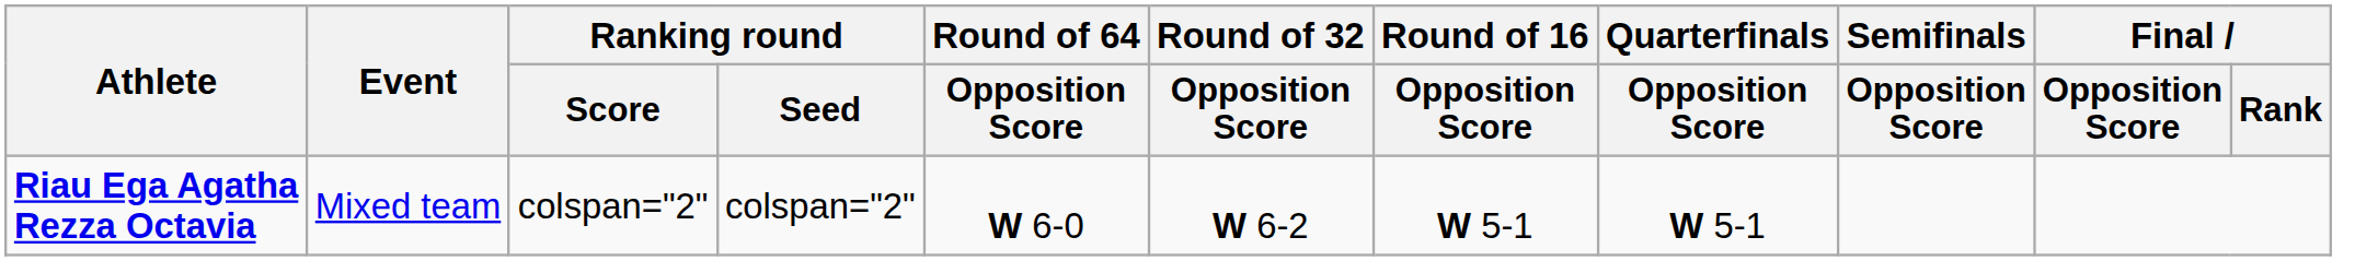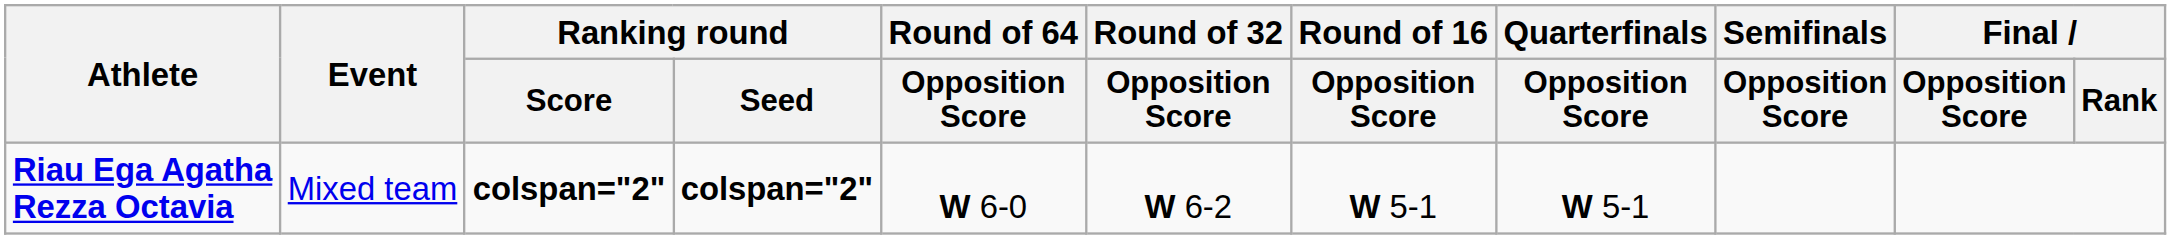Riau Ega Agatha Rezza Octavia | Ranking round / Score: normal -> bold
Riau Ega Agatha Rezza Octavia | Ranking round / Seed: normal -> bold
